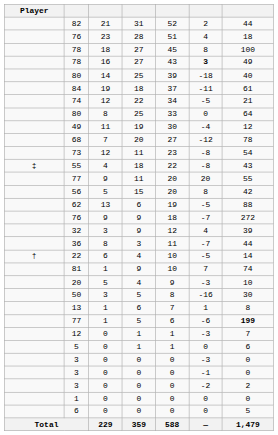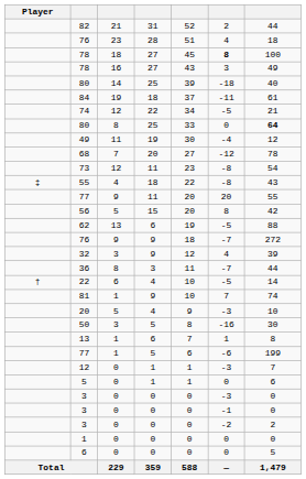78 / 18 | column 6: normal -> bold
78 / 16 | column 6: bold -> normal
80 / 8 | column 7: normal -> bold
77 / 1 | column 7: bold -> normal
